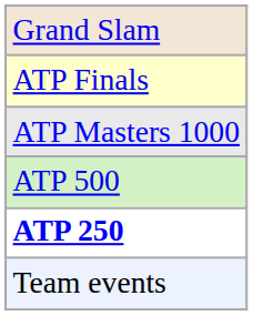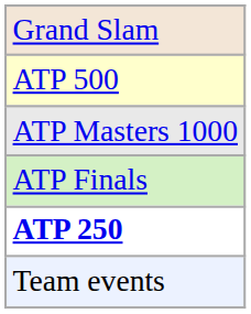row 2 | column 1: ATP Finals -> ATP 500
row 4 | column 1: ATP 500 -> ATP Finals
